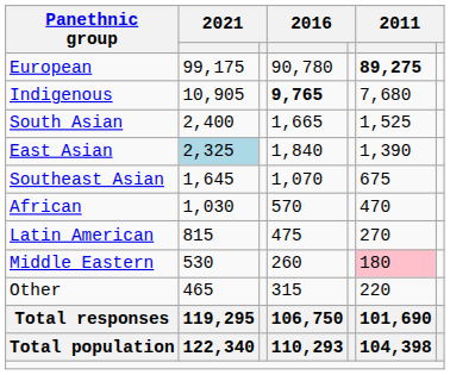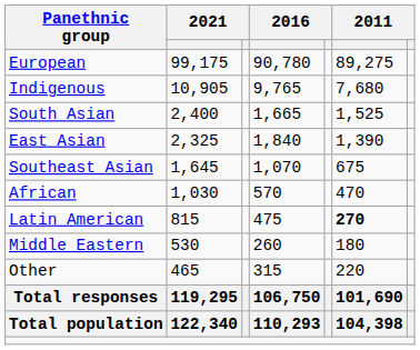European | column 6: bold -> normal
Indigenous | column 4: bold -> normal
East Asian | column 2: lightblue background -> no background
Latin American | column 6: normal -> bold
Middle Eastern | column 6: pink background -> no background
